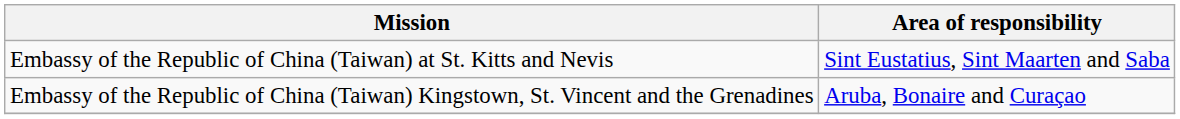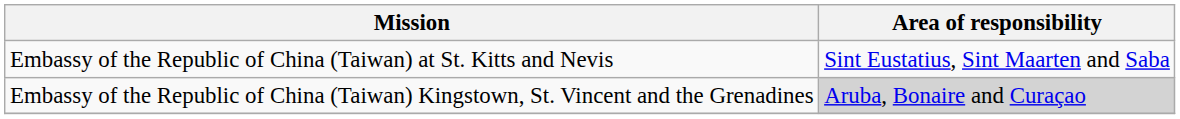row 3 | Area of responsibility: no background -> lightgrey background
